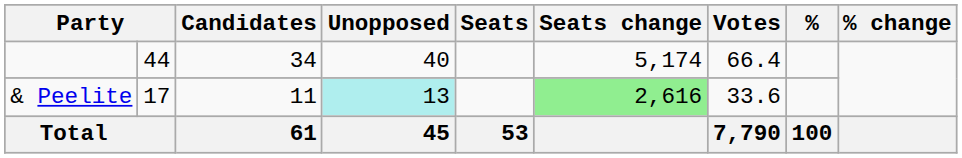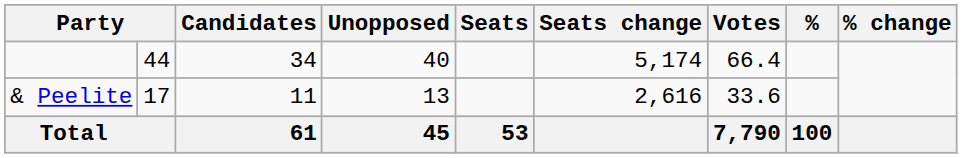& Peelite | Unopposed: paleturquoise background -> no background
& Peelite | Seats change: lightgreen background -> no background
